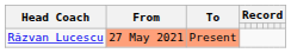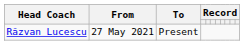Răzvan Lucescu | From: lightsalmon background -> no background
Răzvan Lucescu | To: lightsalmon background -> no background
